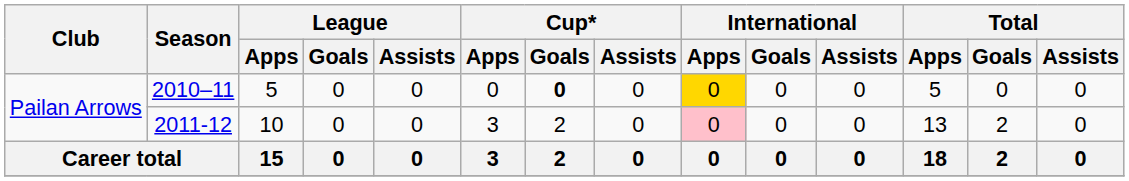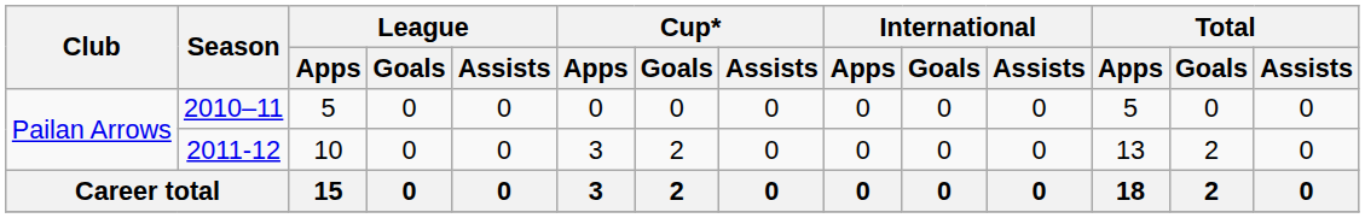2010–11 | Cup* / Goals: bold -> normal
2010–11 | International / Apps: gold background -> no background
2011-12 | International / Apps: pink background -> no background
